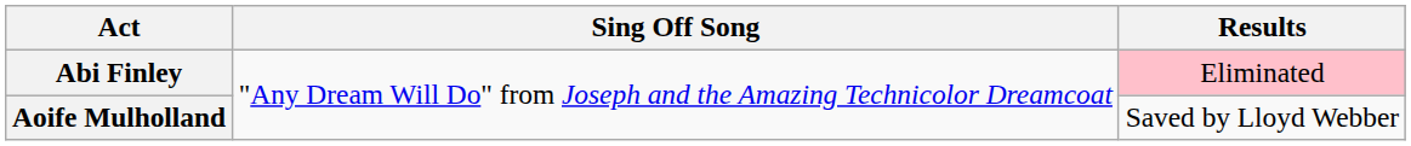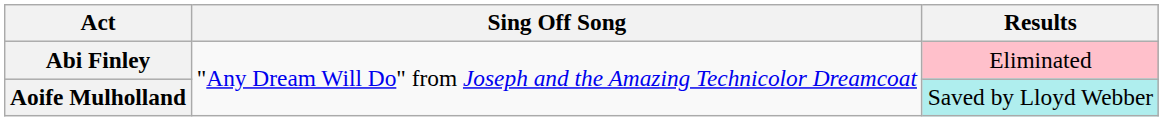Aoife Mulholland | Results: no background -> paleturquoise background
